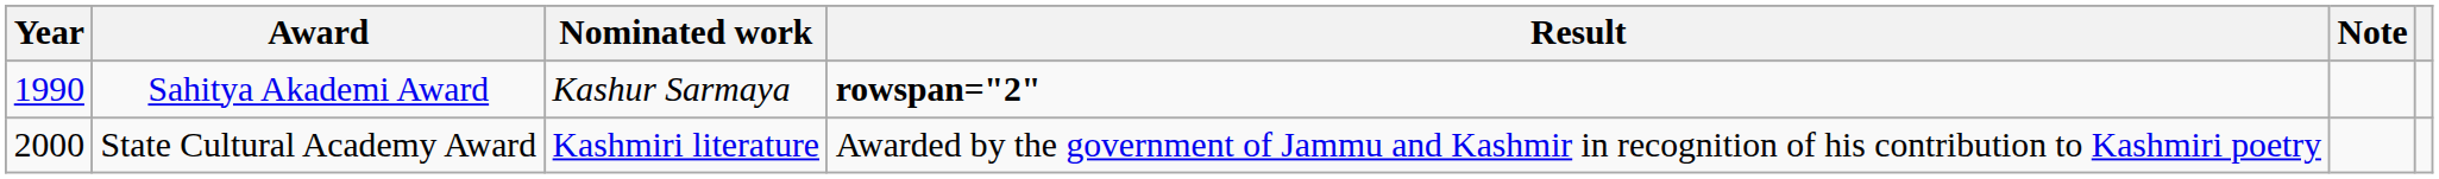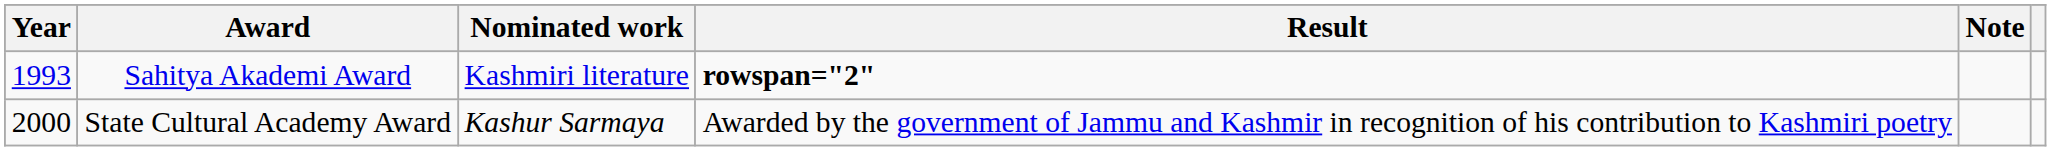Sahitya Akademi Award | Year: 1990 -> 1993
Sahitya Akademi Award | Nominated work: Kashur Sarmaya -> Kashmiri literature
State Cultural Academy Award | Nominated work: Kashmiri literature -> Kashur Sarmaya
